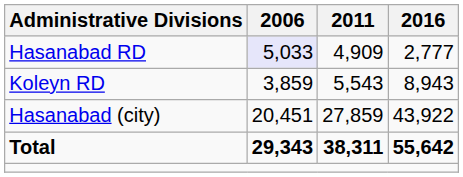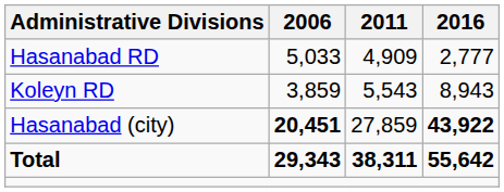Hasanabad RD | 2006: lavender background -> no background
Hasanabad (city) | 2006: normal -> bold
Hasanabad (city) | 2016: normal -> bold
